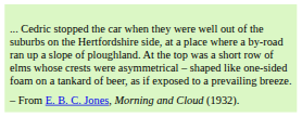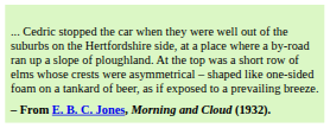row 2 | column 1: normal -> bold
